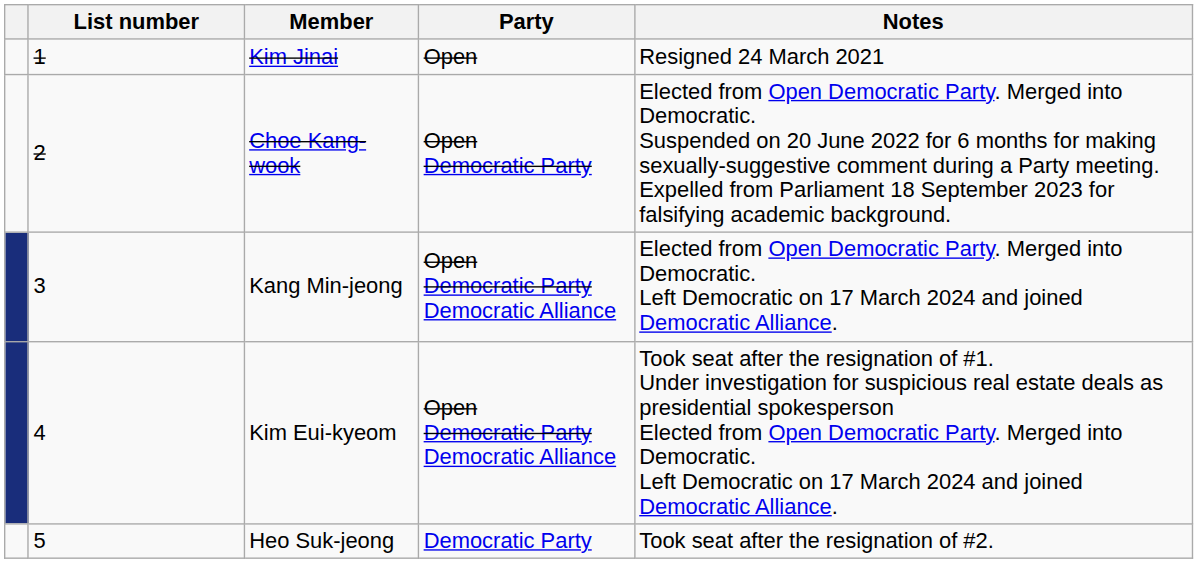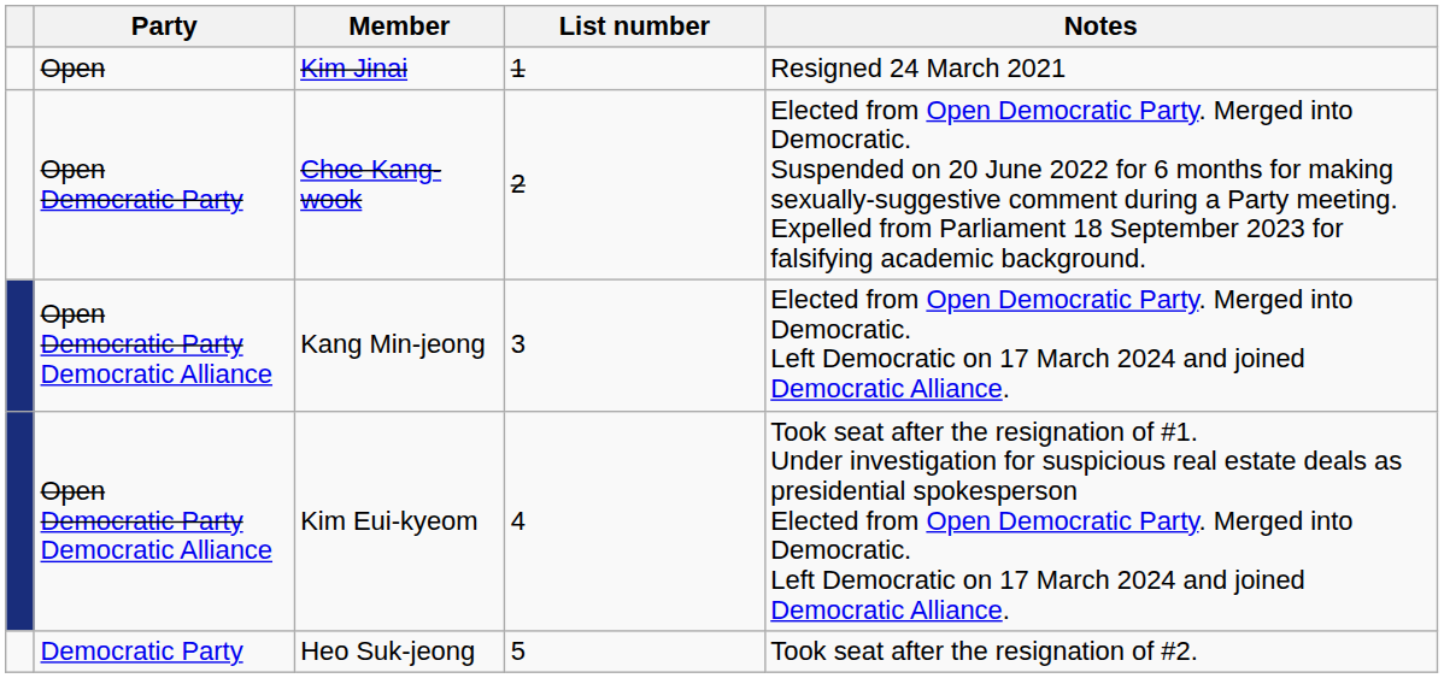columns swapped: List number <-> Party
